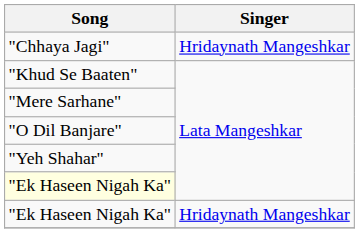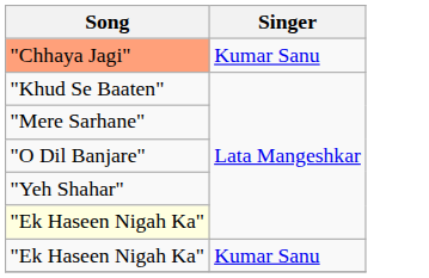row 2 | Song: no background -> lightsalmon background
row 2 | Singer: Hridaynath Mangeshkar -> Kumar Sanu
row 8 | Singer: Hridaynath Mangeshkar -> Kumar Sanu
